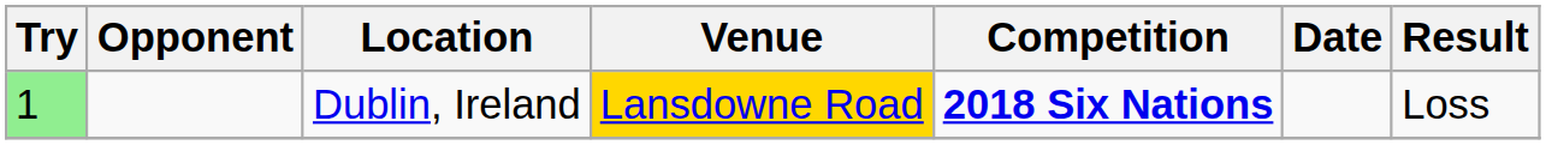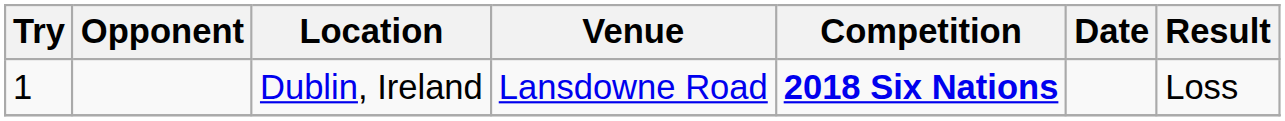Dublin, Ireland | Try: lightgreen background -> no background
Dublin, Ireland | Venue: gold background -> no background
